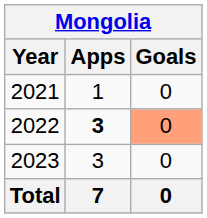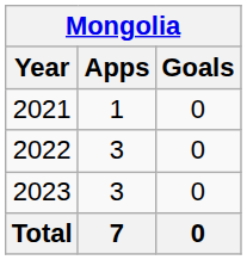2022 | Apps: bold -> normal
2022 | Goals: lightsalmon background -> no background
